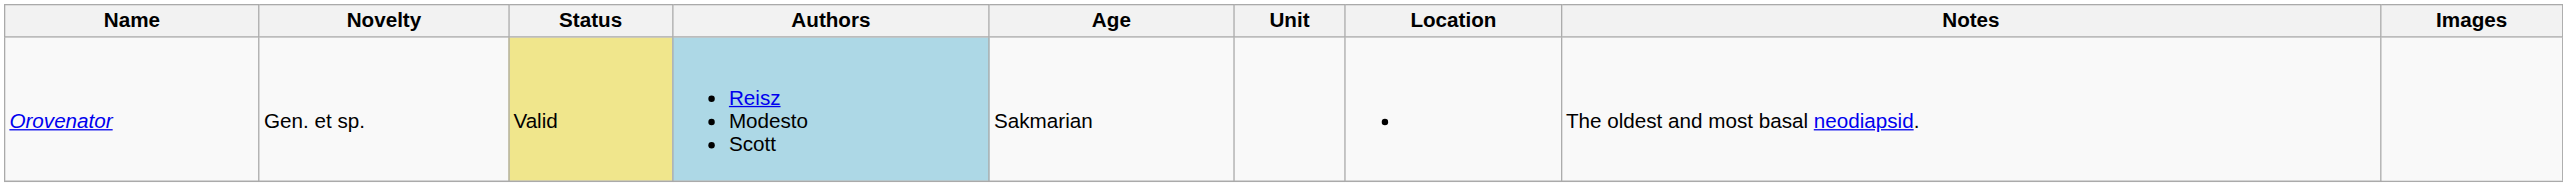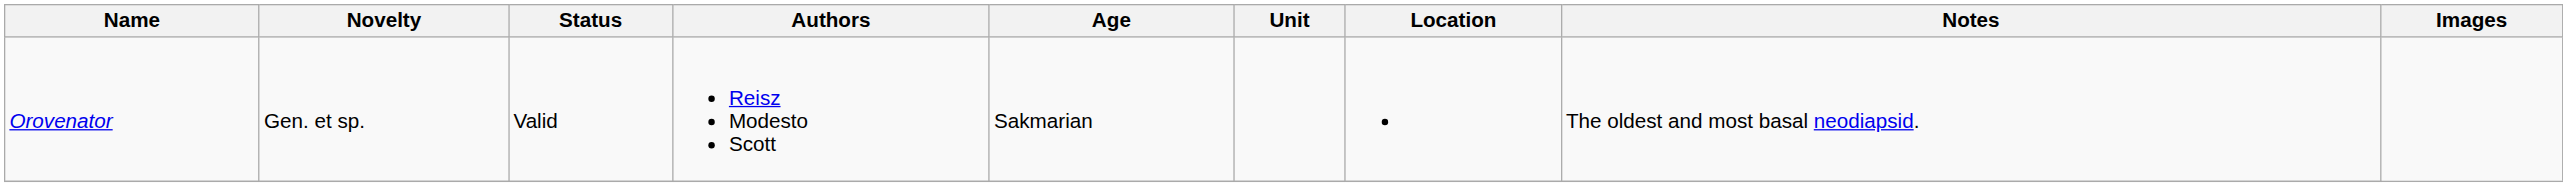Orovenator | Status: khaki background -> no background
Orovenator | Authors: lightblue background -> no background
